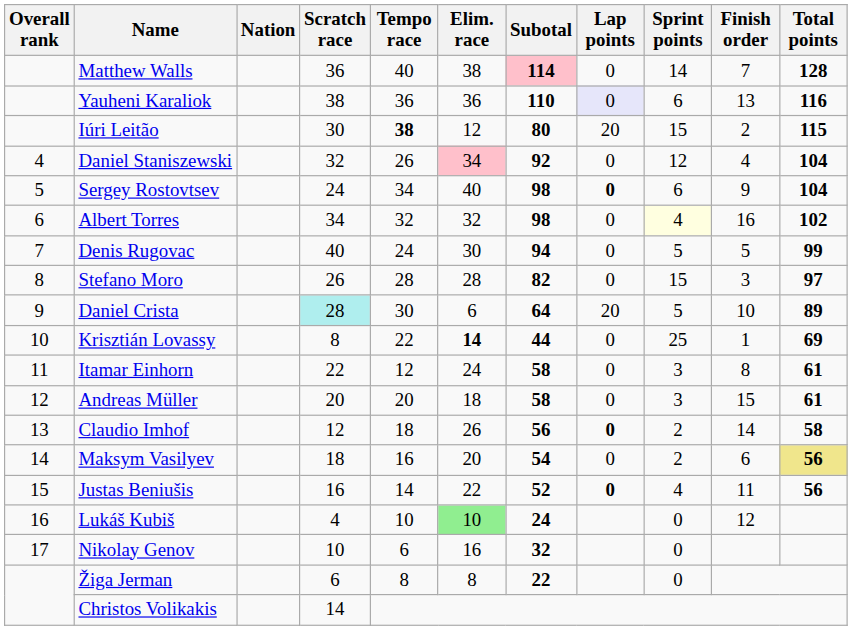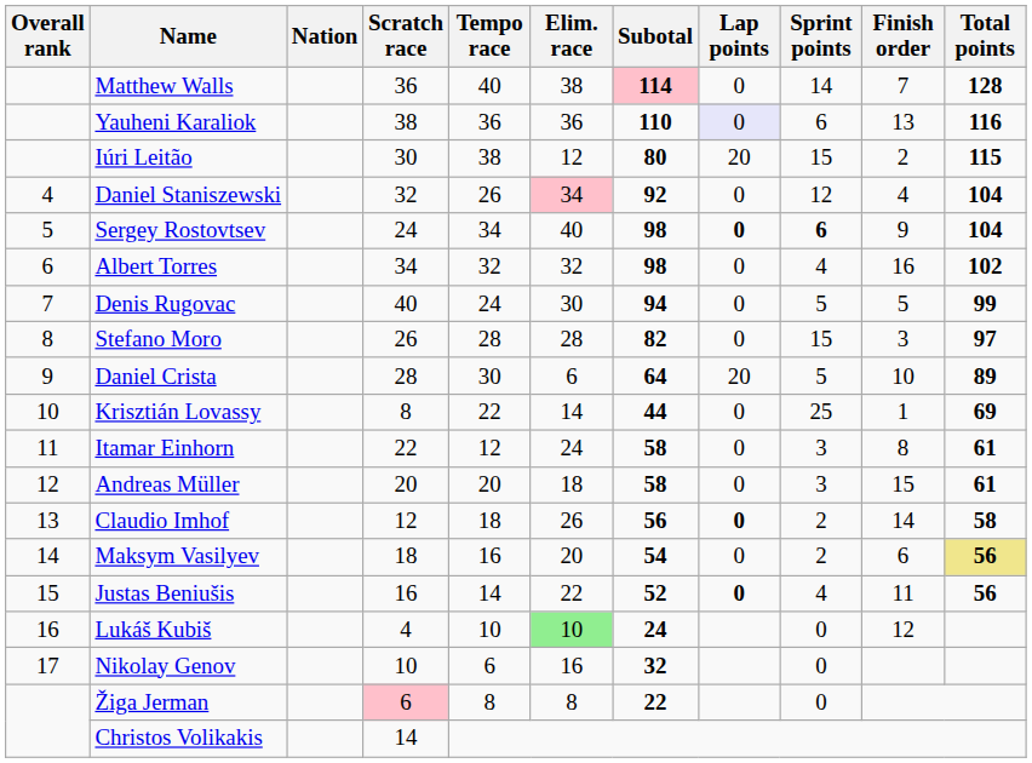Iúri Leitão | Tempo race: bold -> normal
Sergey Rostovtsev | Sprint points: normal -> bold
Albert Torres | Sprint points: lightyellow background -> no background
Daniel Crista | Scratch race: paleturquoise background -> no background
Krisztián Lovassy | Elim. race: bold -> normal
Žiga Jerman | Scratch race: no background -> pink background
